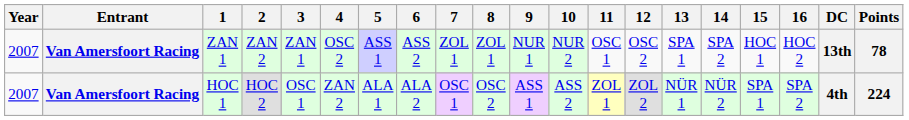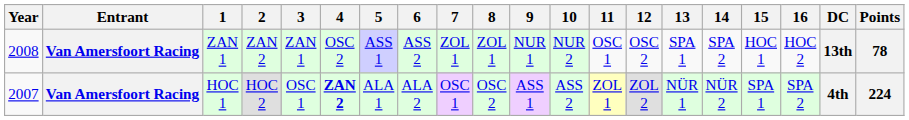row 2 | Year: 2007 -> 2008
row 3 | 4: normal -> bold
